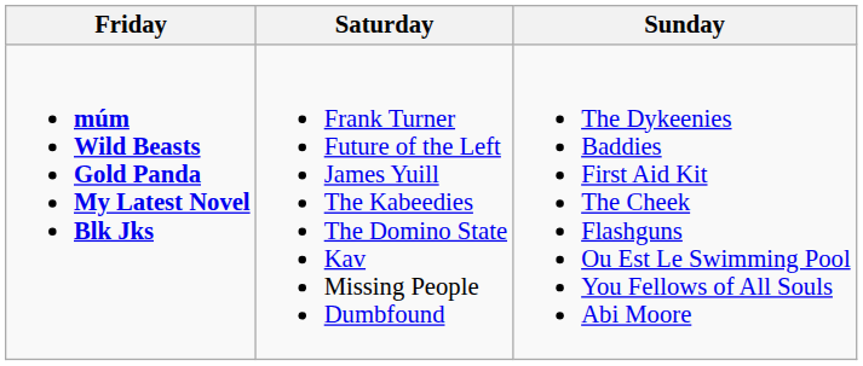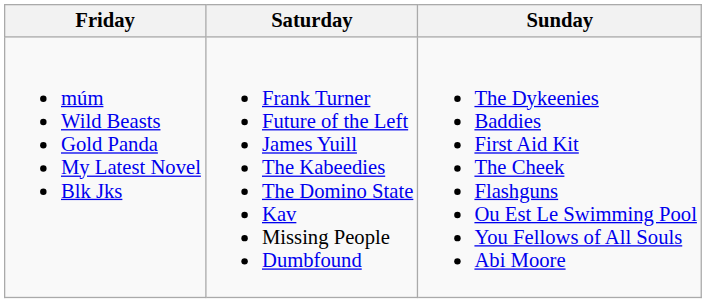row 2 | Friday: bold -> normal
